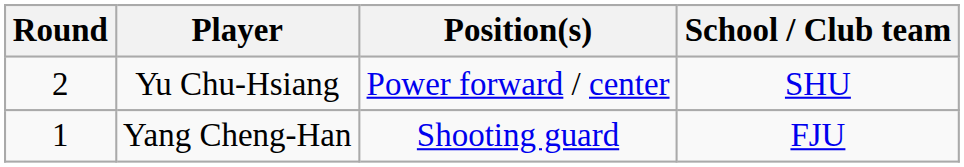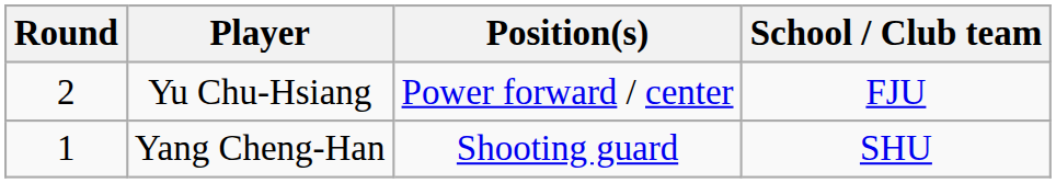Yu Chu-Hsiang | School / Club team: SHU -> FJU
Yang Cheng-Han | School / Club team: FJU -> SHU
